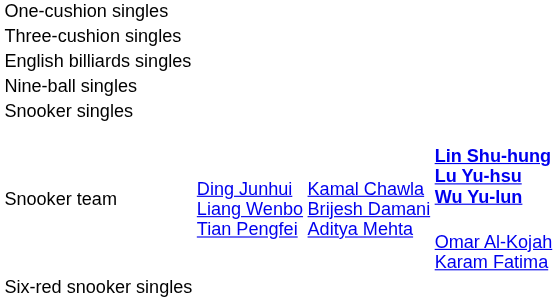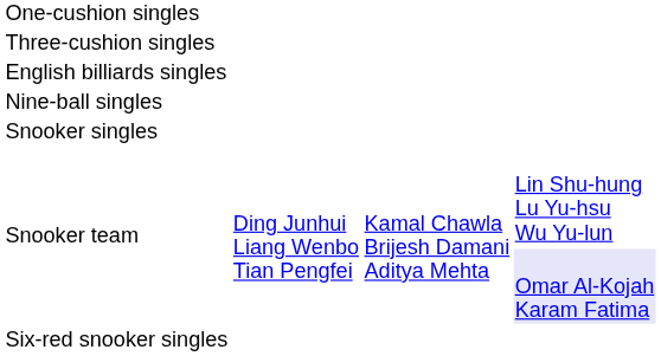Snooker team / Lin Shu-hung Lu Yu-hsu Wu Yu-lun | column 4: bold -> normal
Snooker team / Omar Al-Kojah Karam Fatima | column 4: no background -> lavender background
